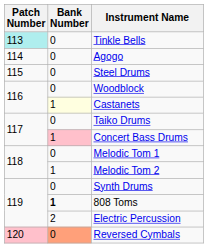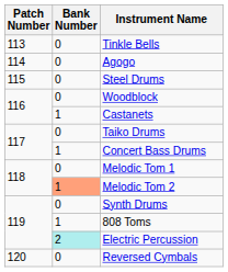Tinkle Bells | Patch Number: paleturquoise background -> no background
Castanets | Bank Number: lightyellow background -> no background
Concert Bass Drums | Bank Number: pink background -> no background
Melodic Tom 2 | Bank Number: no background -> lightsalmon background
808 Toms | Bank Number: bold -> normal
Electric Percussion | Bank Number: no background -> paleturquoise background
Reversed Cymbals | Patch Number: pink background -> no background
Reversed Cymbals | Bank Number: lightsalmon background -> no background
